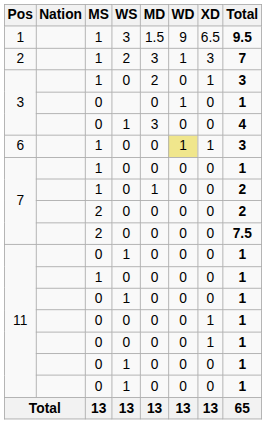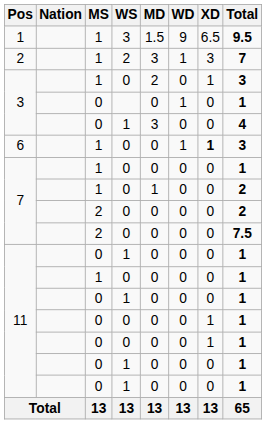6 | WD: khaki background -> no background
6 | XD: normal -> bold
